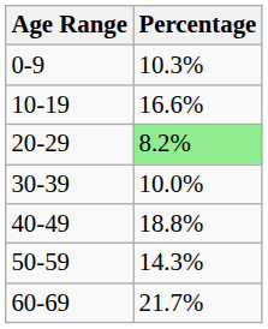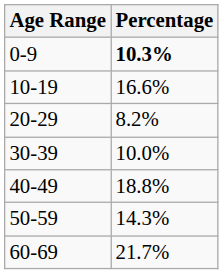0-9 | Percentage: normal -> bold
20-29 | Percentage: lightgreen background -> no background
